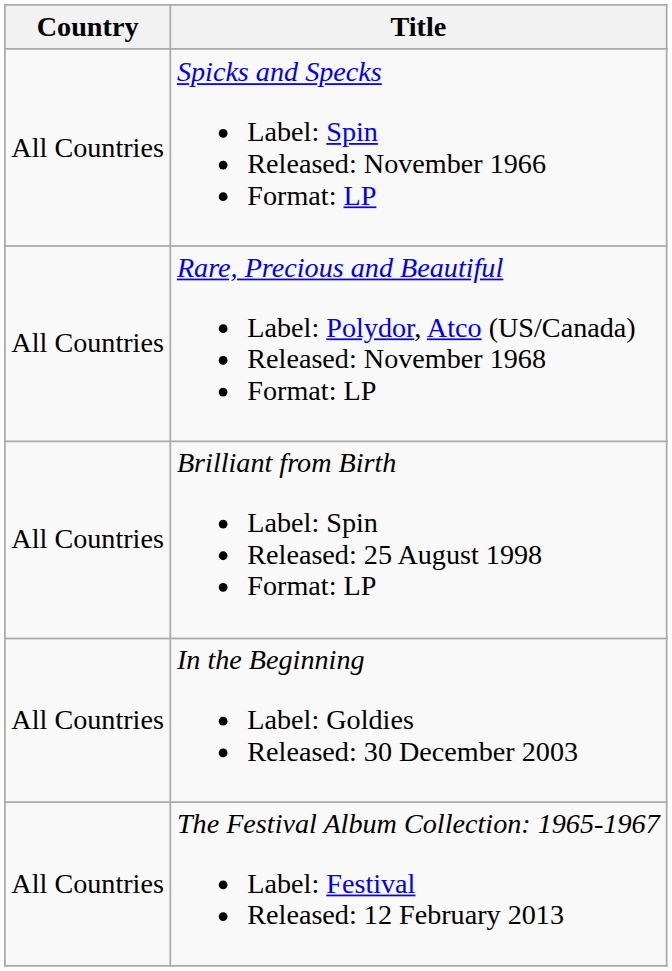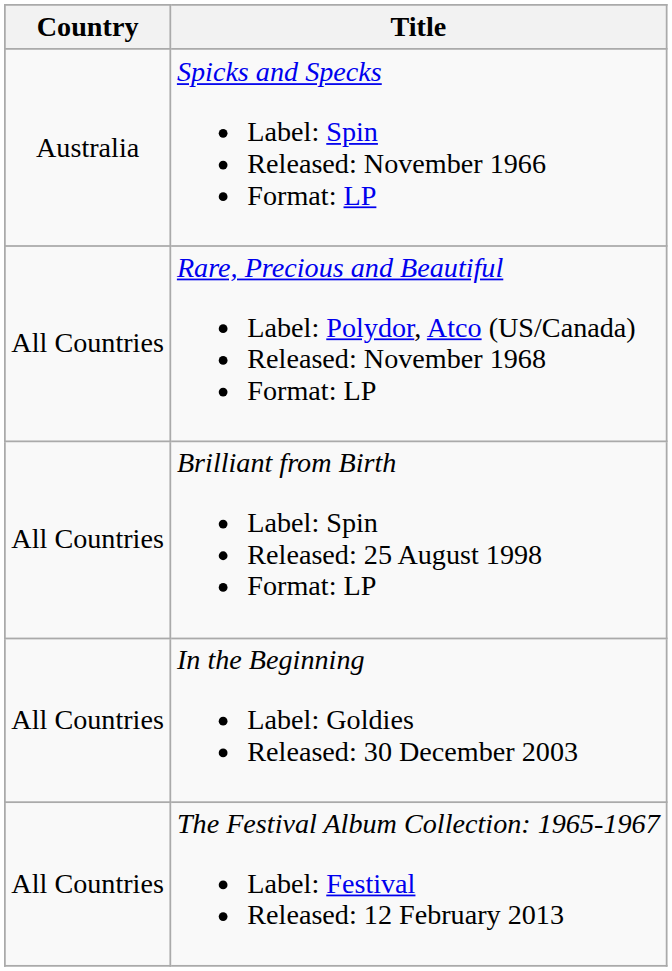row 2 | Country: All Countries -> Australia
